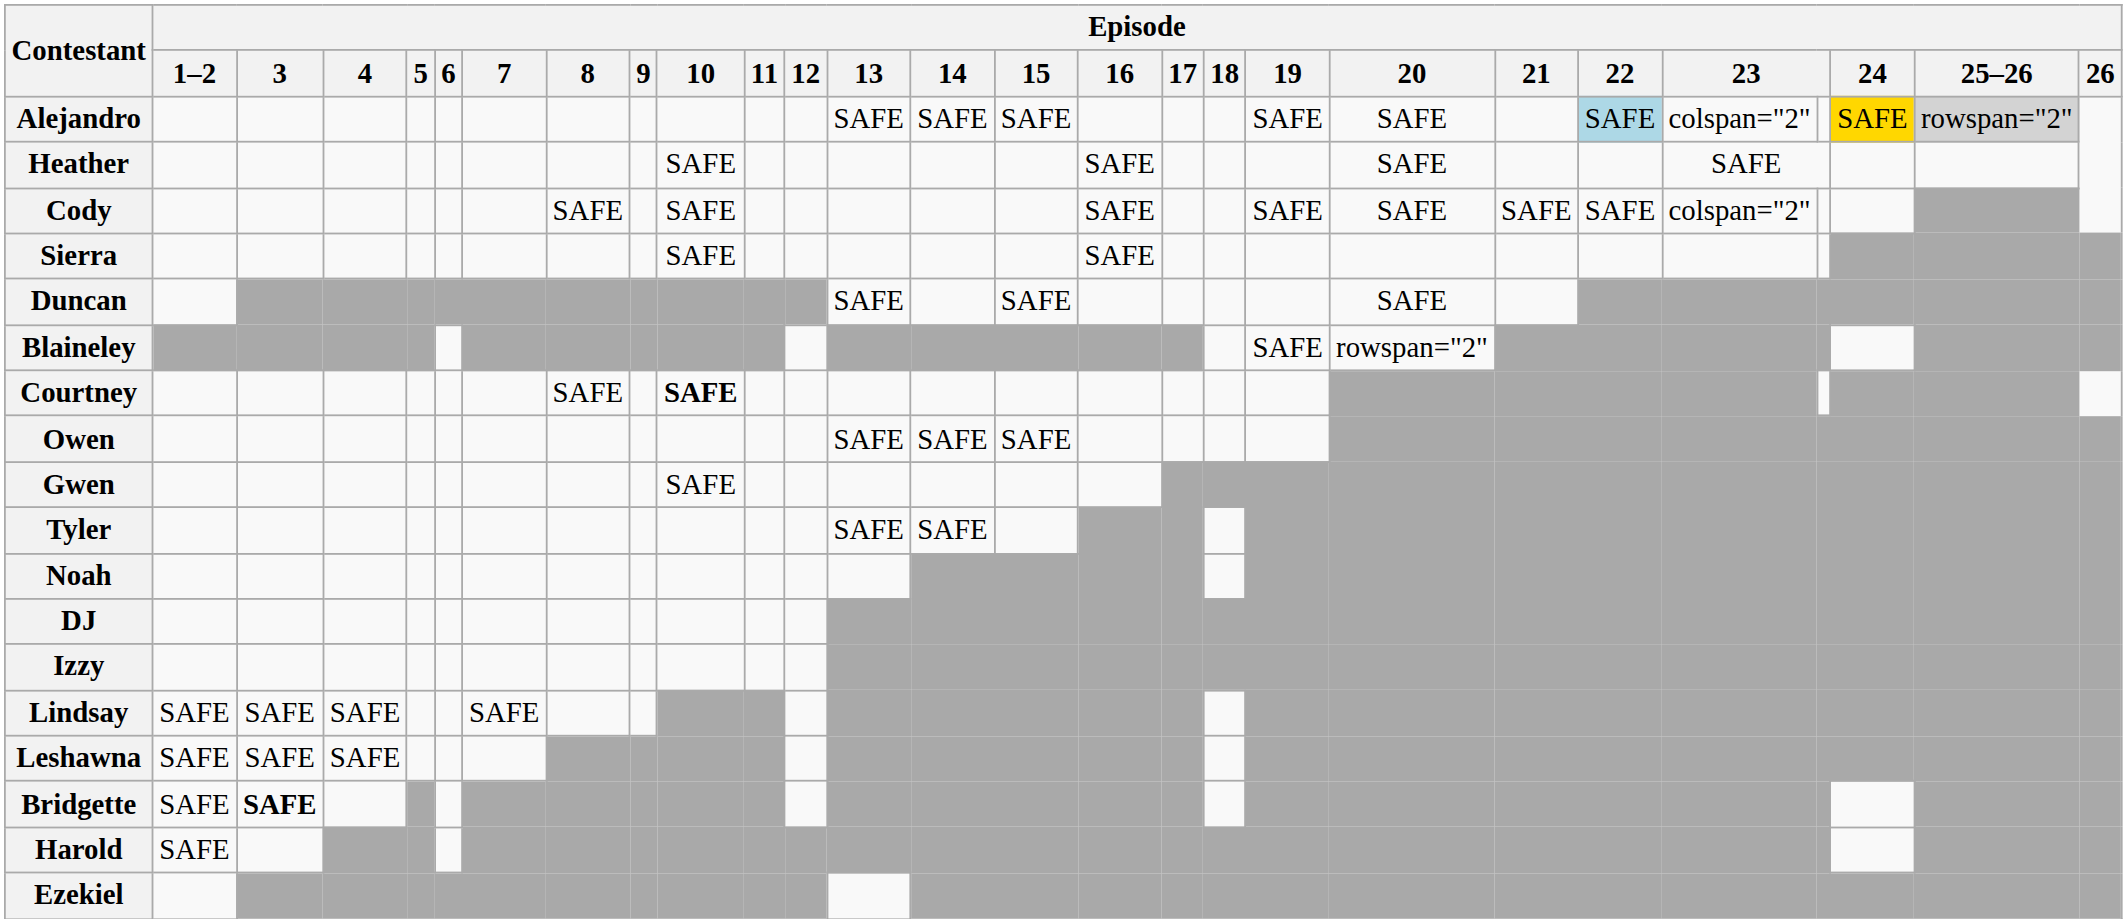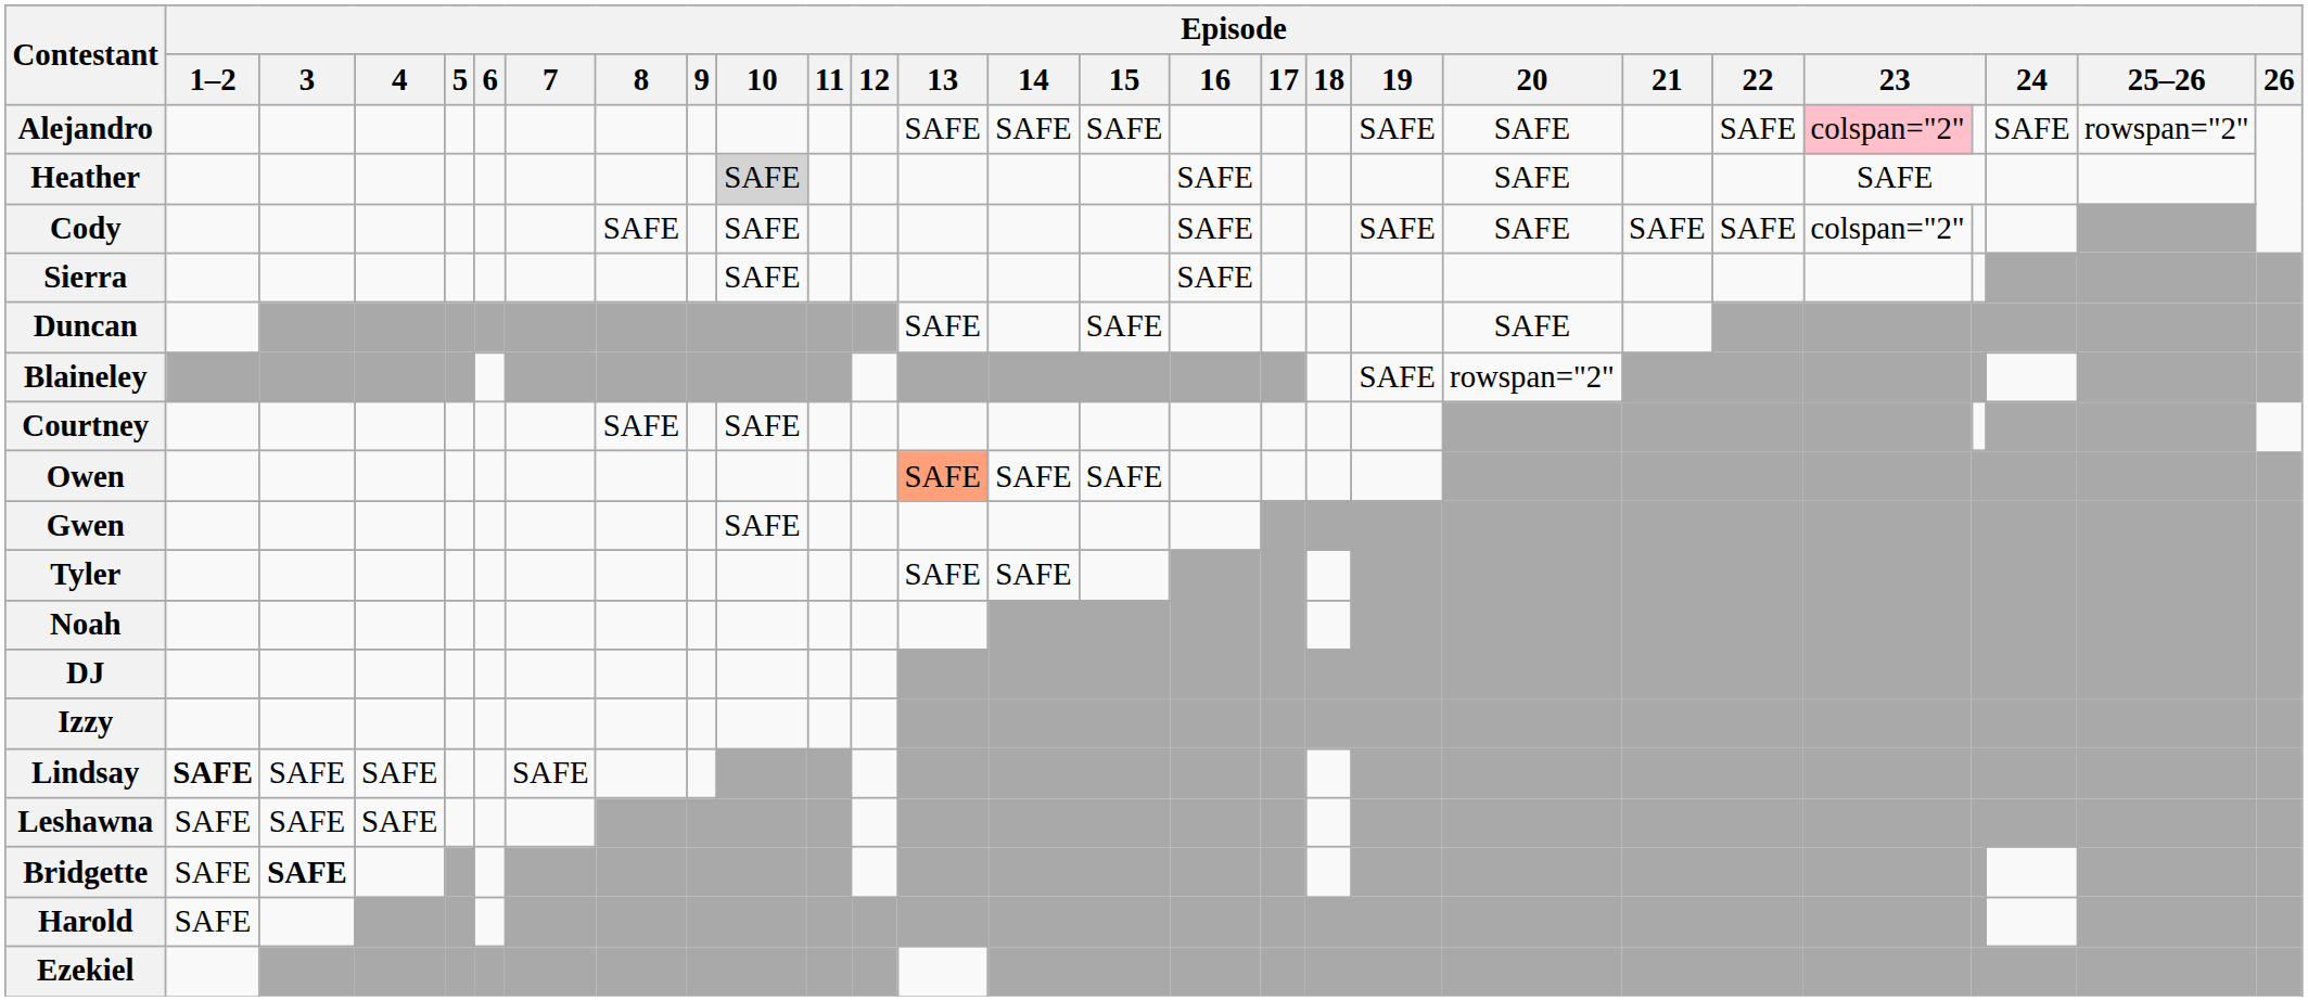Alejandro | Episode / 22: lightblue background -> no background
Alejandro | column 23: no background -> pink background
Alejandro | Episode / 24: gold background -> no background
Alejandro | Episode / 25–26: lightgrey background -> no background
Heather | Episode / 10: no background -> lightgrey background
Courtney | Episode / 10: bold -> normal
Owen | Episode / 13: no background -> lightsalmon background
Lindsay | Episode / 1–2: normal -> bold
